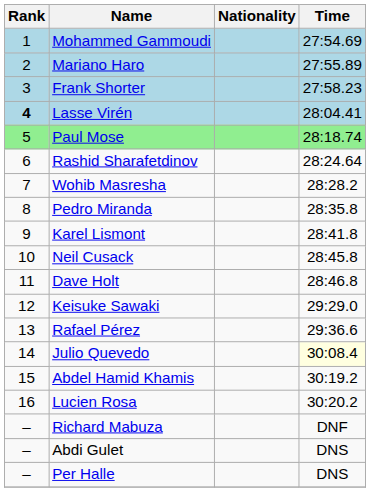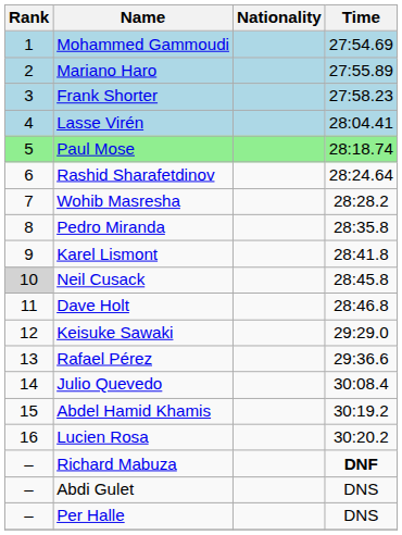Lasse Virén | Rank: bold -> normal
Neil Cusack | Rank: no background -> lightgrey background
Julio Quevedo | Time: lightyellow background -> no background
Richard Mabuza | Time: normal -> bold
